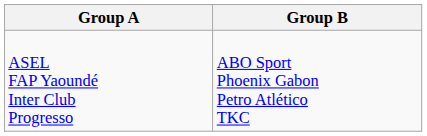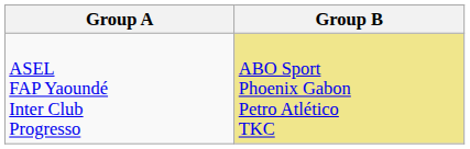ASEL FAP Yaoundé Inter Club Progresso | Group B: no background -> khaki background
